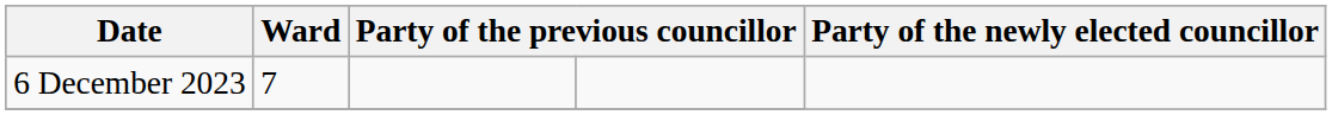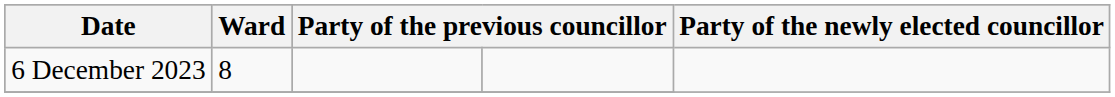6 December 2023 | Ward: 7 -> 8
